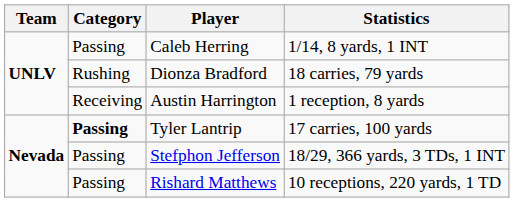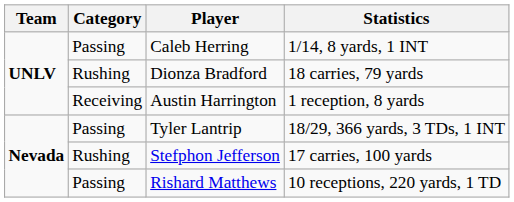Tyler Lantrip | Category: bold -> normal
Tyler Lantrip | Statistics: 17 carries, 100 yards -> 18/29, 366 yards, 3 TDs, 1 INT
Stefphon Jefferson | Category: Passing -> Rushing
Stefphon Jefferson | Statistics: 18/29, 366 yards, 3 TDs, 1 INT -> 17 carries, 100 yards
